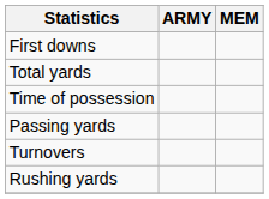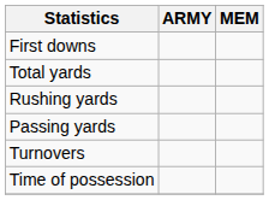rows swapped: Rushing yards <-> Time of possession
